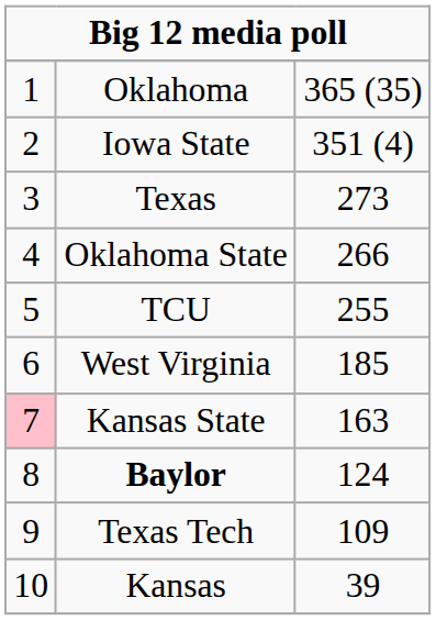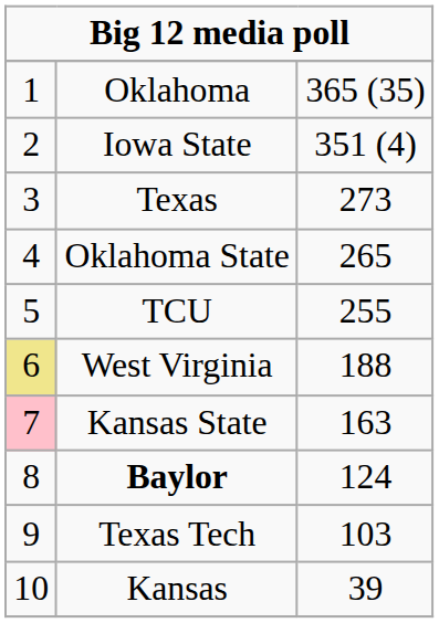Oklahoma State | column 3: 266 -> 265
West Virginia | column 1: no background -> khaki background
West Virginia | column 3: 185 -> 188
Texas Tech | column 3: 109 -> 103
